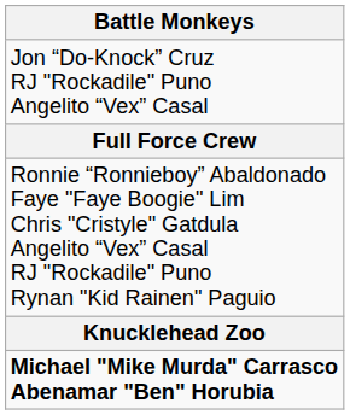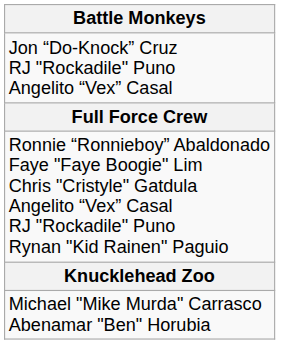row 6 | column 1: bold -> normal
